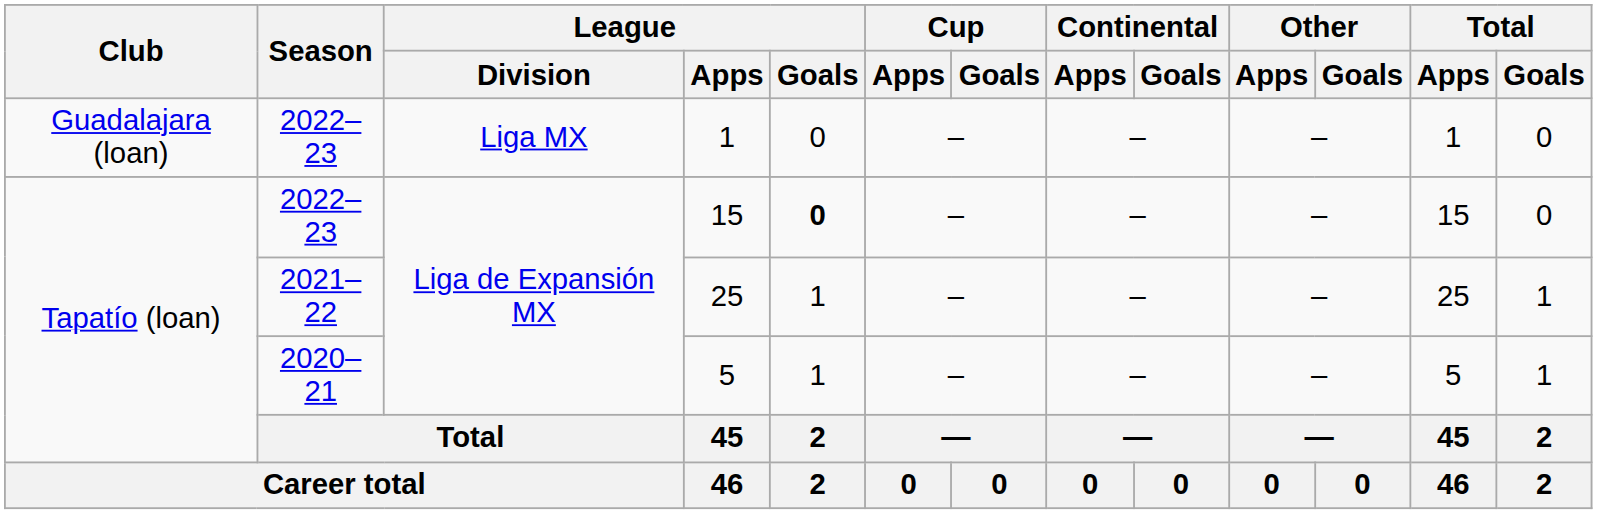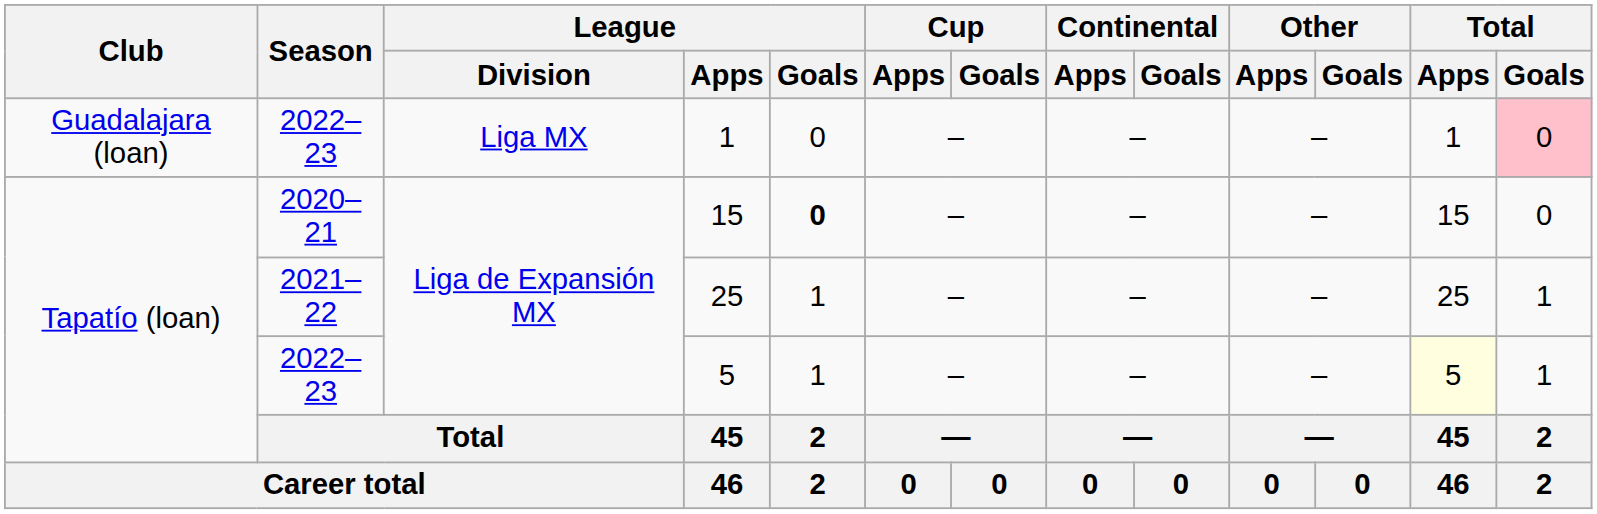row 3 | Total / Goals: no background -> pink background
row 4 | Season: 2022–23 -> 2020–21
row 6 | Season: 2020–21 -> 2022–23
row 6 | Total / Apps: no background -> lightyellow background
